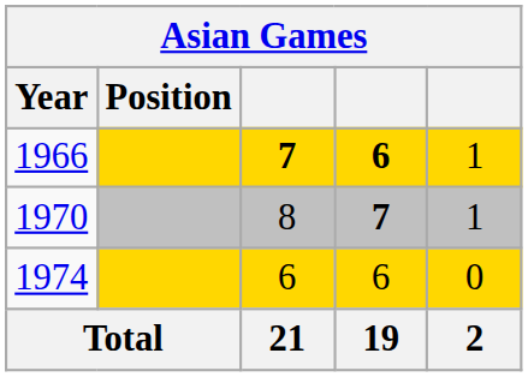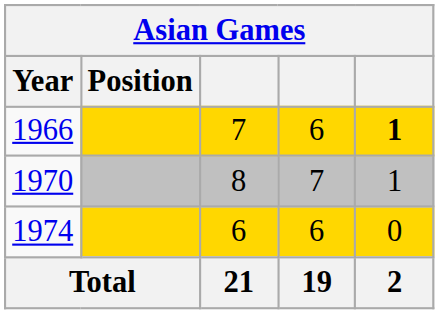1966 | column 3: bold -> normal
1966 | column 4: bold -> normal
1966 | column 5: normal -> bold
1970 | column 4: bold -> normal
